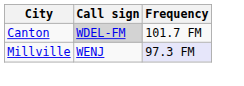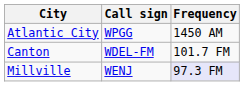+ row: Atlantic City | WPGG | 1450 AM
Canton | Call sign: lightgrey background -> no background
